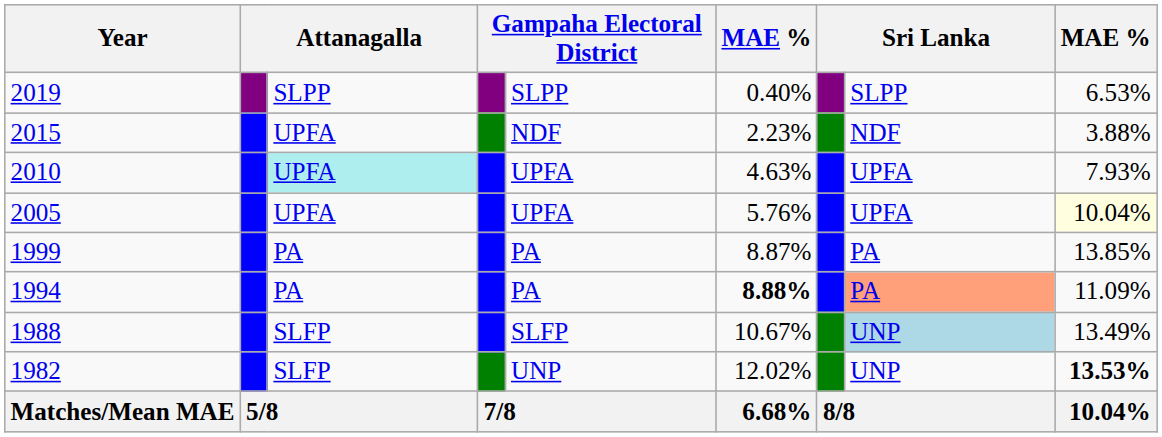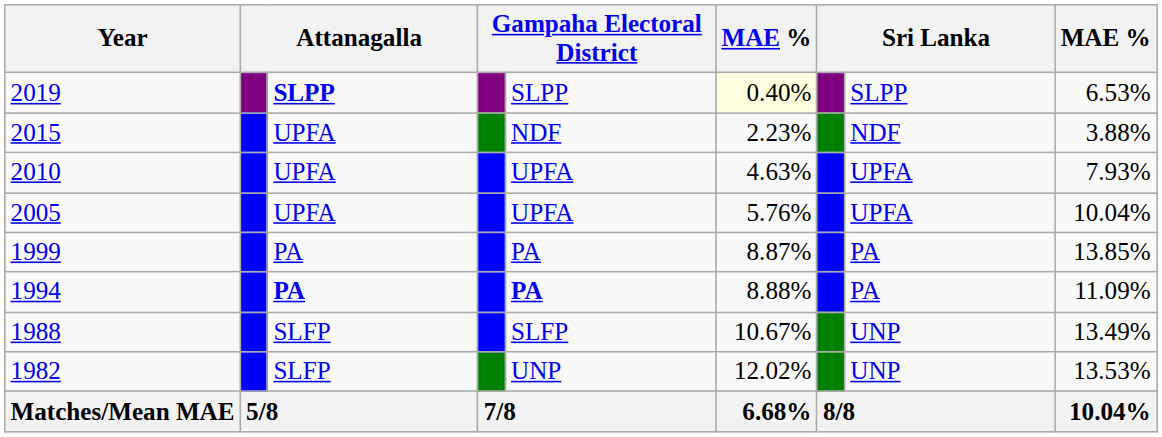2019 | column 3: normal -> bold
2019 | column 6: no background -> lightyellow background
2010 | column 3: paleturquoise background -> no background
2005 | column 9: lightyellow background -> no background
1994 | column 3: normal -> bold
1994 | column 5: normal -> bold
1994 | column 6: bold -> normal
1994 | column 8: lightsalmon background -> no background
1988 | column 8: lightblue background -> no background
1982 | column 9: bold -> normal
